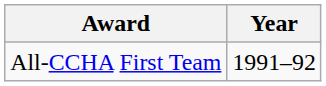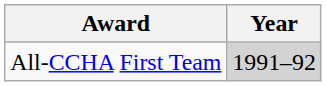row 2 | Year: no background -> lightgrey background
